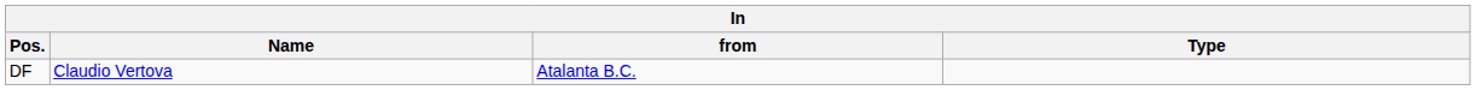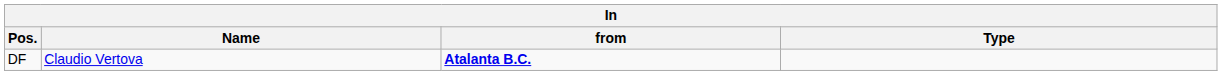DF | from: normal -> bold
